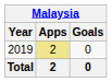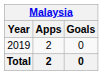2019 | Apps: khaki background -> no background
